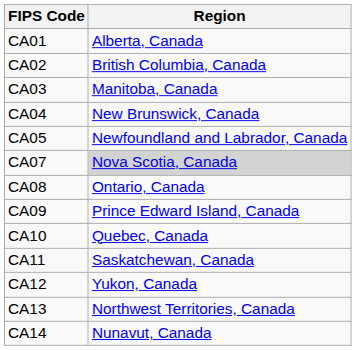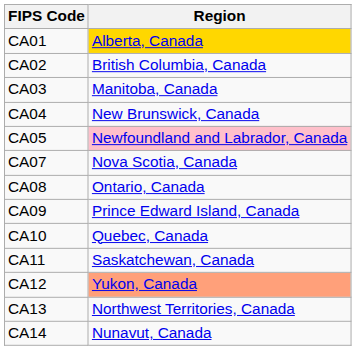CA01 | Region: no background -> gold background
CA05 | Region: no background -> pink background
CA07 | Region: lightgrey background -> no background
CA12 | Region: no background -> lightsalmon background
